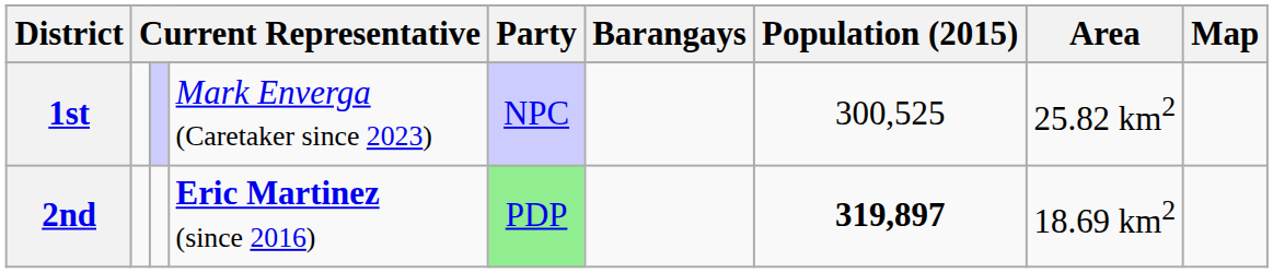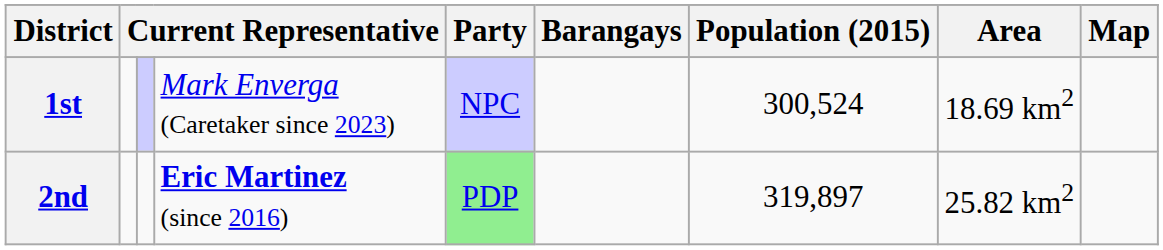1st | Population (2015): 300,525 -> 300,524
1st | Area: 25.82 km2 -> 18.69 km2
2nd | Population (2015): bold -> normal
2nd | Area: 18.69 km2 -> 25.82 km2
